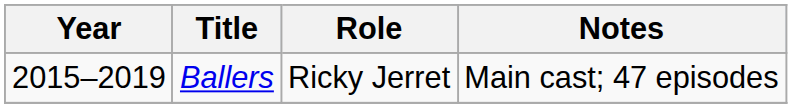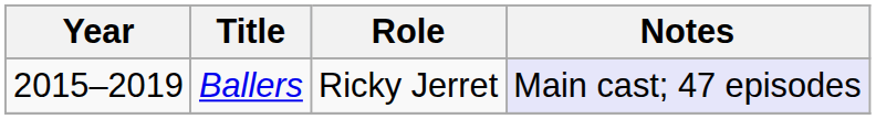Ballers | Notes: no background -> lavender background
